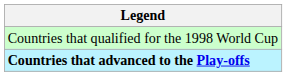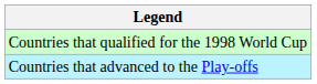row 3 | column 1: bold -> normal
